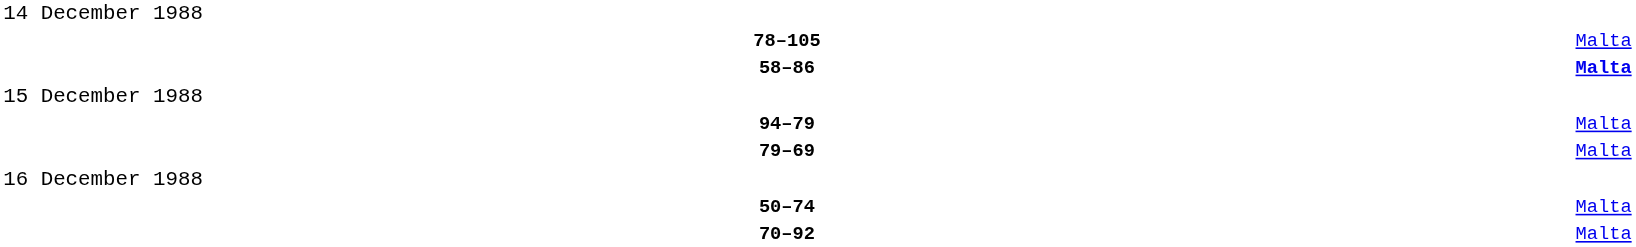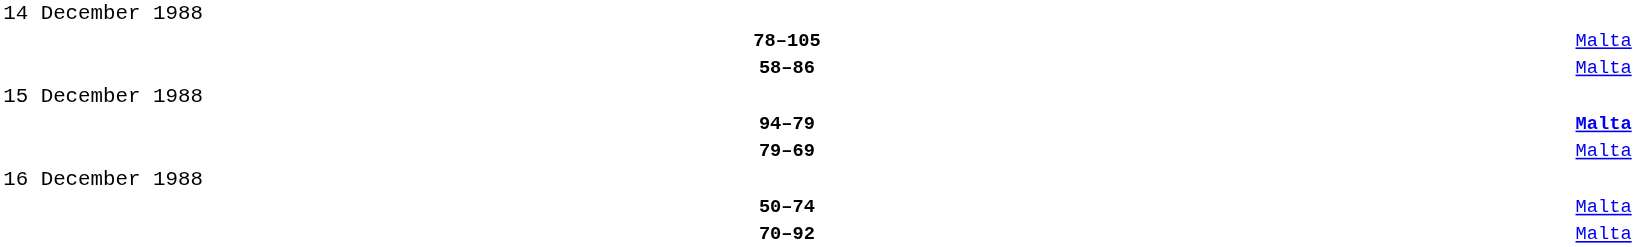58–86 | column 3: bold -> normal
94–79 | column 3: normal -> bold
